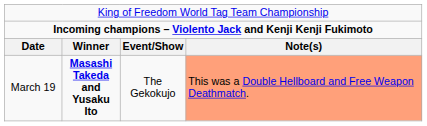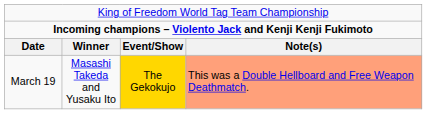March 19 | column 2: bold -> normal
March 19 | column 3: no background -> gold background
